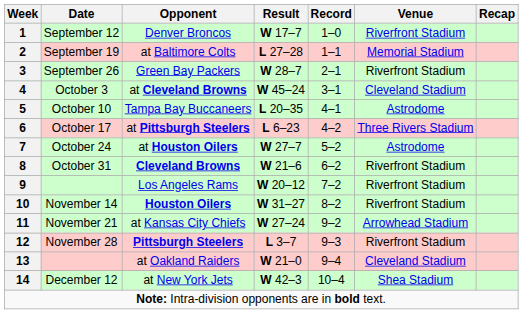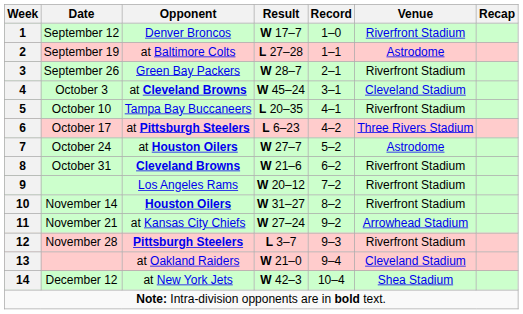2 | Venue: Memorial Stadium -> Astrodome
5 | Venue: Astrodome -> Riverfront Stadium
